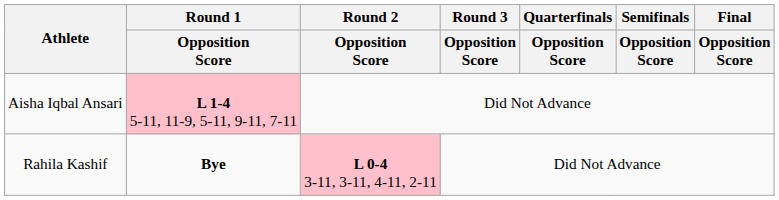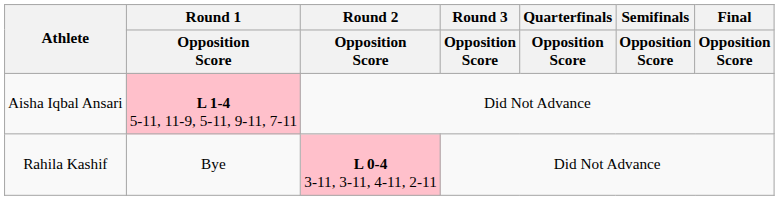Rahila Kashif | Round 1 / Opposition Score: bold -> normal
